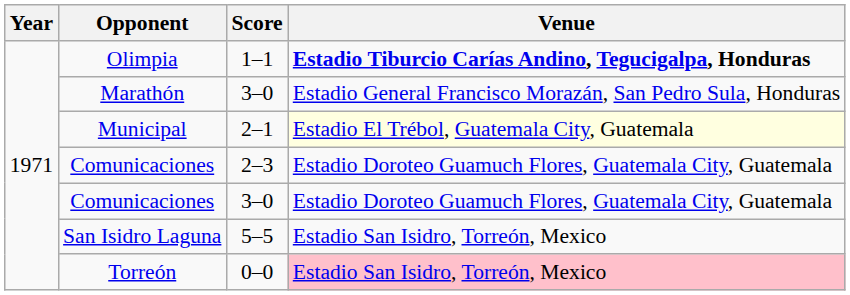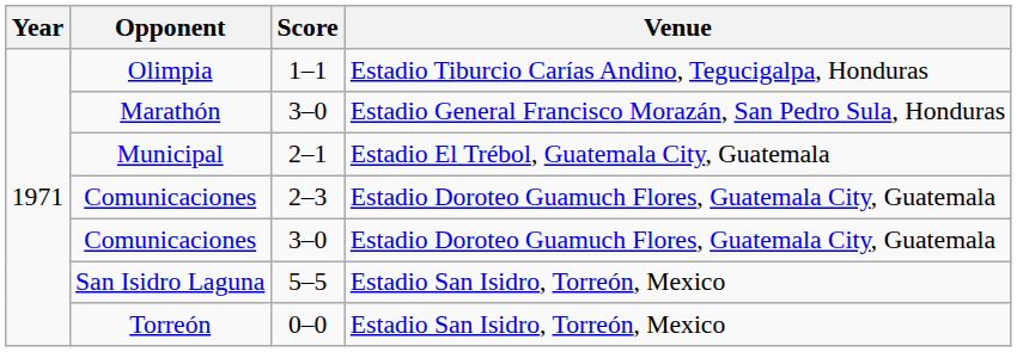Olimpia | Venue: bold -> normal
Municipal | Venue: lightyellow background -> no background
Torreón | Venue: pink background -> no background
